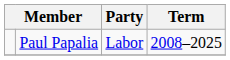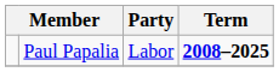Paul Papalia | Term: normal -> bold
